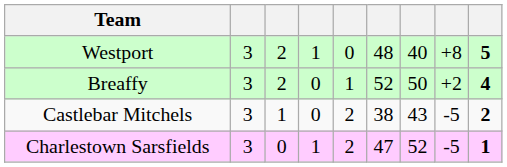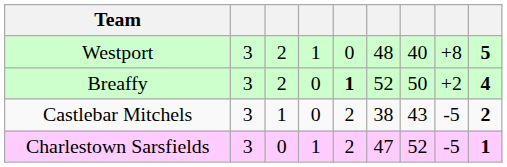Breaffy | column 5: normal -> bold
